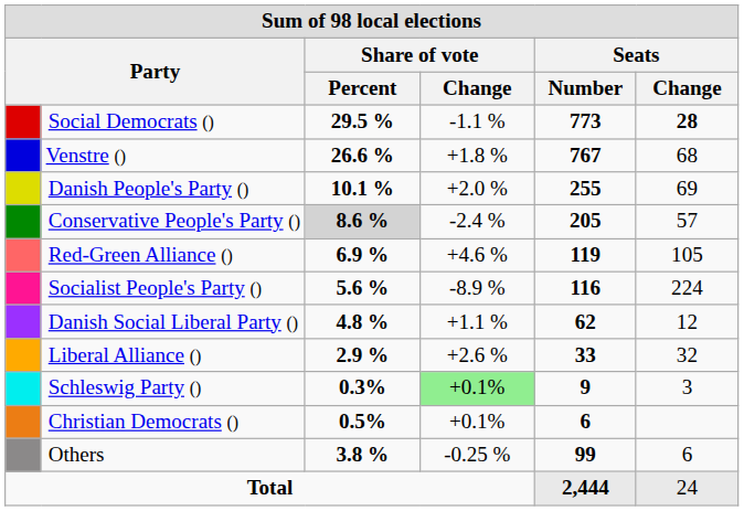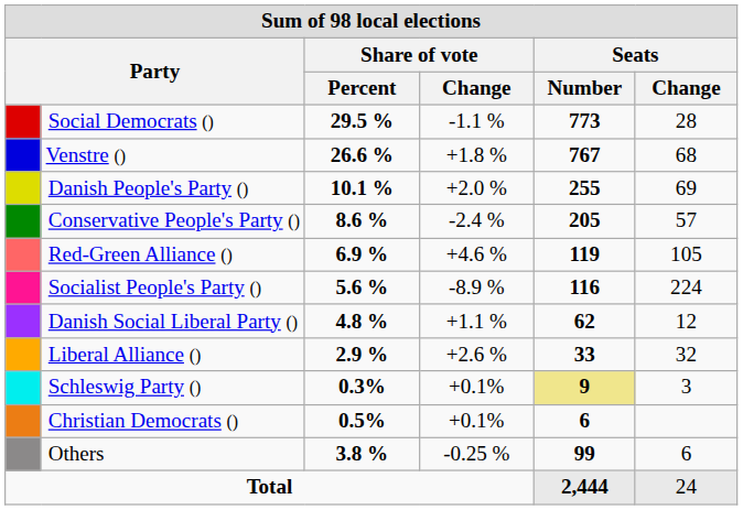Social Democrats () | Seats / Change: bold -> normal
Conservative People's Party () | Share of vote / Percent: lightgrey background -> no background
Schleswig Party () | Share of vote / Change: lightgreen background -> no background
Schleswig Party () | Seats / Number: no background -> khaki background
